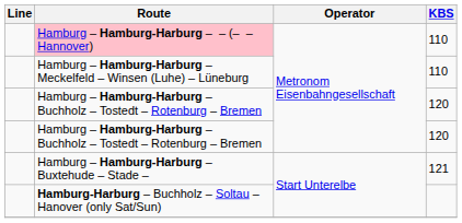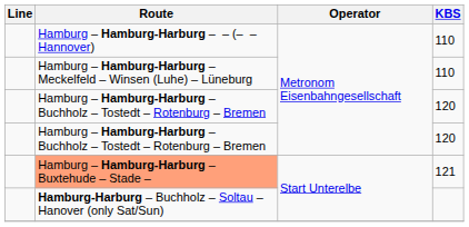Hamburg – Hamburg-Harburg – – (– – Hannover) | Route: pink background -> no background
Hamburg – Hamburg-Harburg – Buxtehude – Stade – | Route: no background -> lightsalmon background
